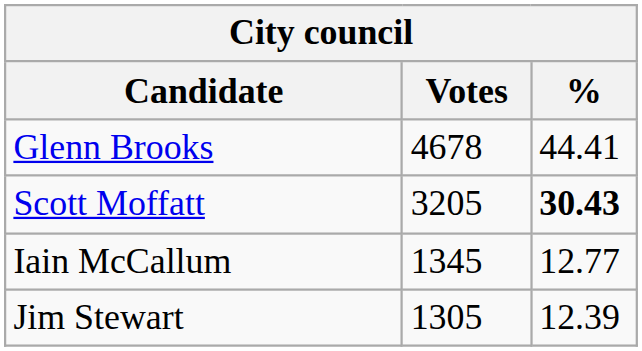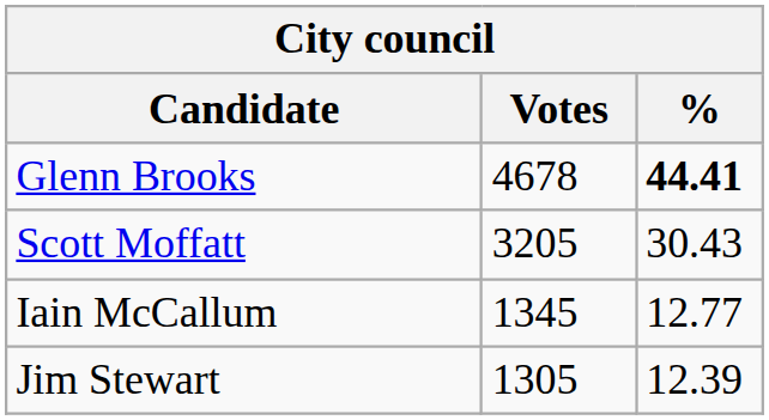Glenn Brooks | %: normal -> bold
Scott Moffatt | %: bold -> normal
